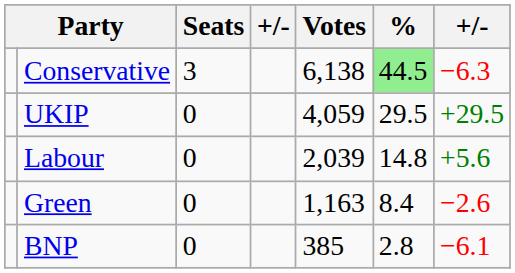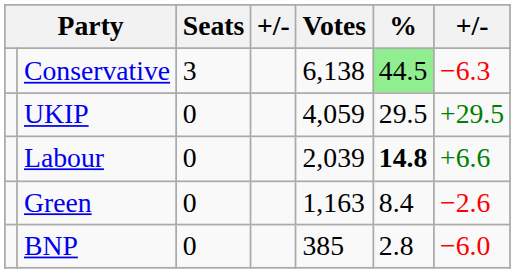Labour | %: normal -> bold
Labour | column 7: +5.6 -> +6.6
BNP | column 7: −6.1 -> −6.0
